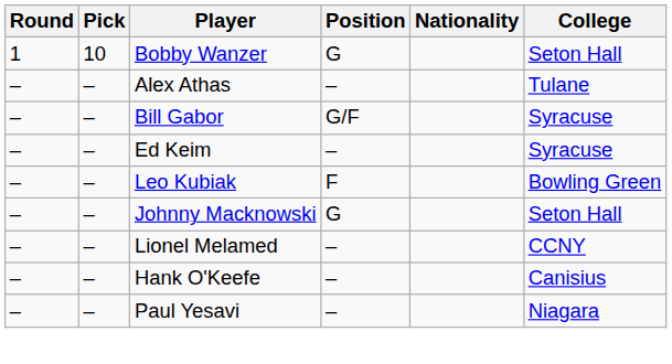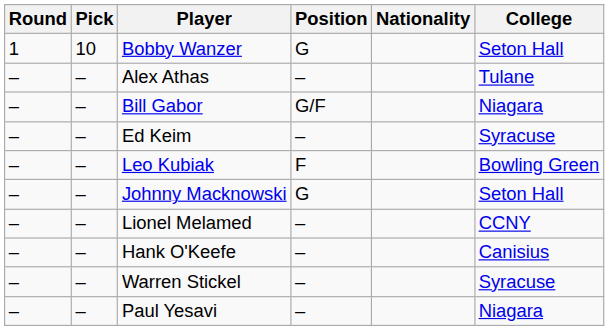Bill Gabor | College: Syracuse -> Niagara
+ row: – | – | Warren Stickel | – | Syracuse
